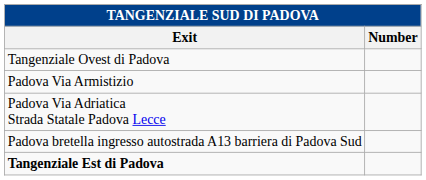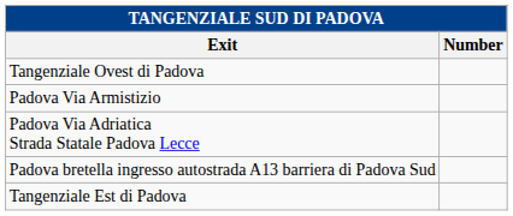Tangenziale Est di Padova | Exit: bold -> normal
